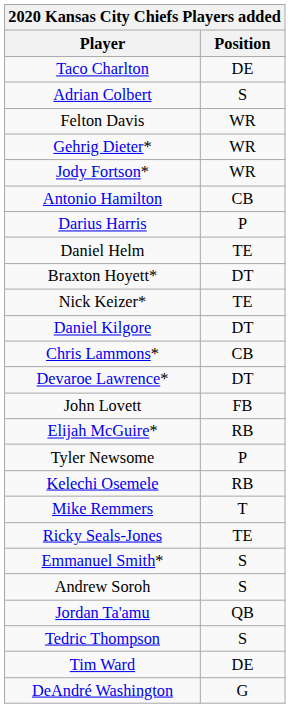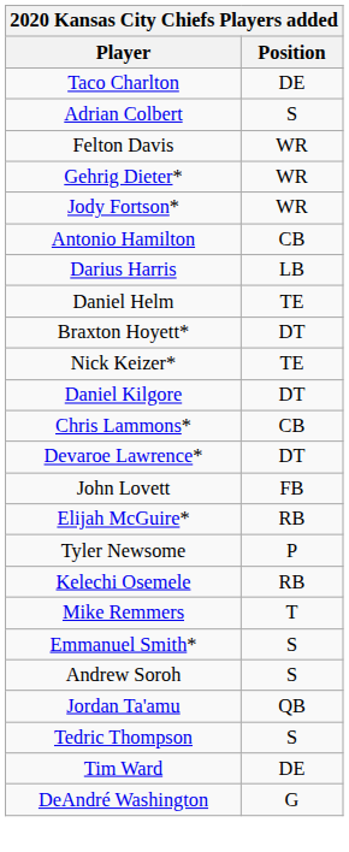Darius Harris | Position: P -> LB
- row: Ricky Seals-Jones | TE
